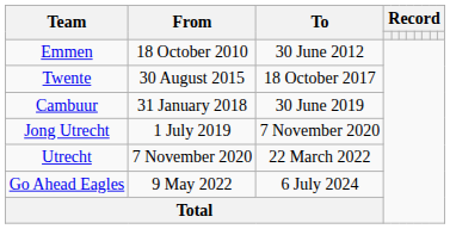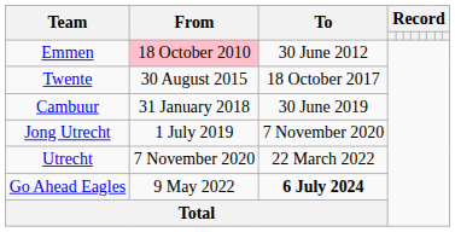Emmen | From: no background -> pink background
Go Ahead Eagles | To: normal -> bold
